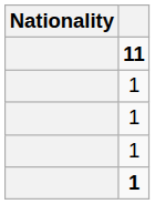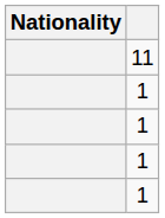row 2 | column 2: bold -> normal
row 6 | column 2: bold -> normal
